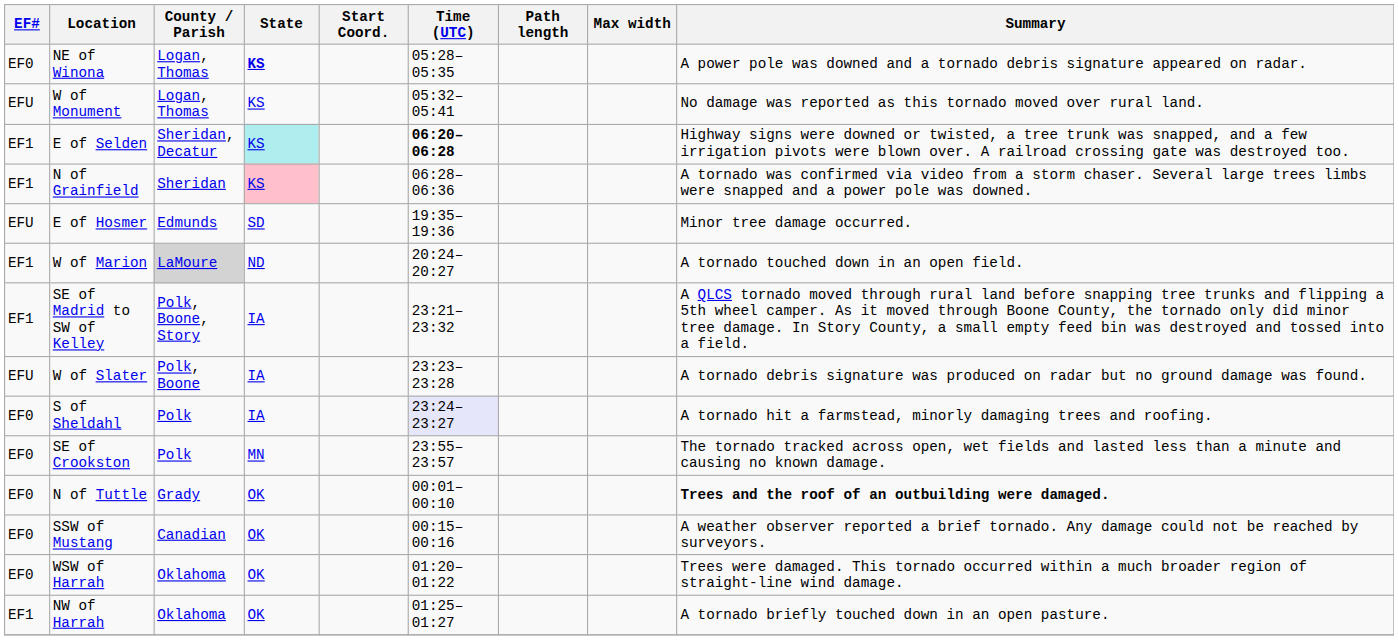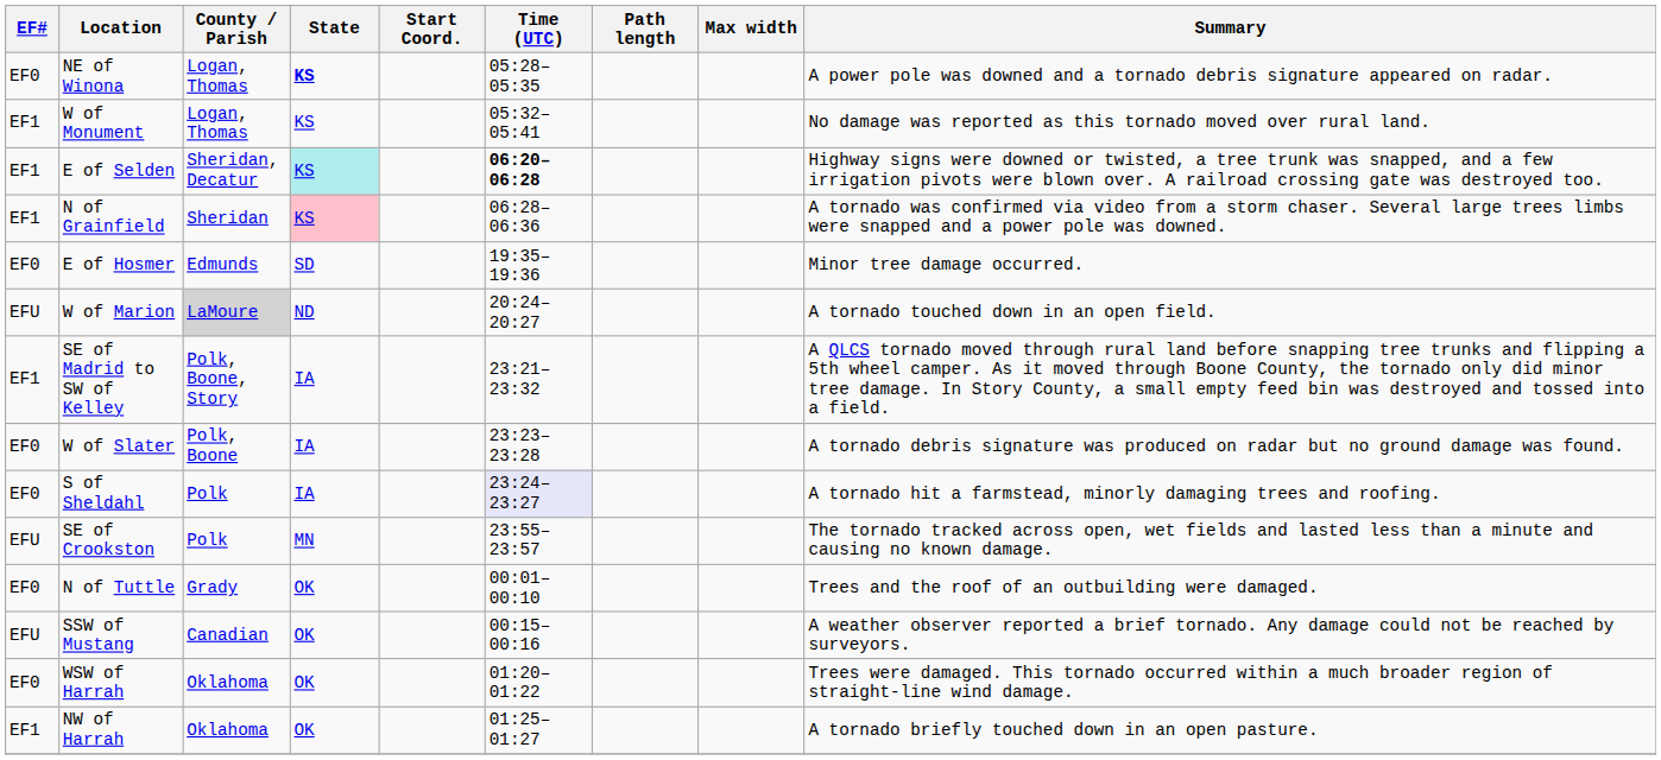W of Monument | EF#: EFU -> EF1
E of Hosmer | EF#: EFU -> EF0
W of Marion | EF#: EF1 -> EFU
W of Slater | EF#: EFU -> EF0
SE of Crookston | EF#: EF0 -> EFU
N of Tuttle | Summary: bold -> normal
SSW of Mustang | EF#: EF0 -> EFU
